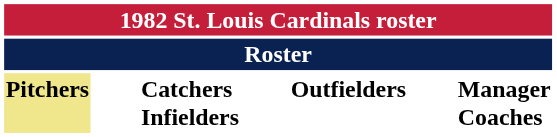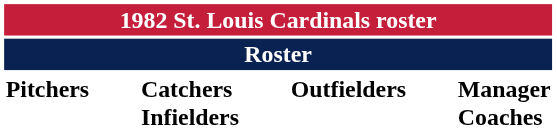Pitchers | column 1: khaki background -> no background
